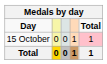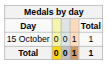15 October | Total: pink background -> no background
